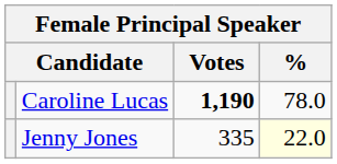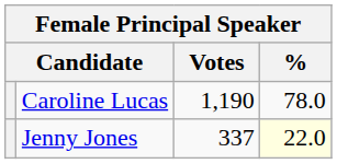Caroline Lucas | Votes: bold -> normal
Jenny Jones | Votes: 335 -> 337
